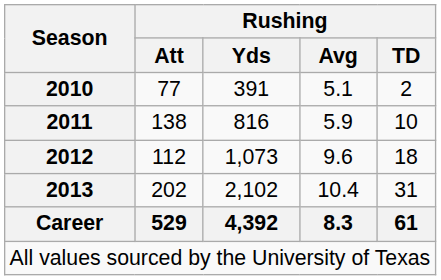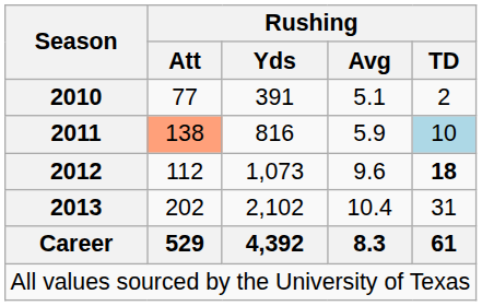2011 | Rushing / Att: no background -> lightsalmon background
2011 | Rushing / TD: no background -> lightblue background
2012 | Rushing / TD: normal -> bold
